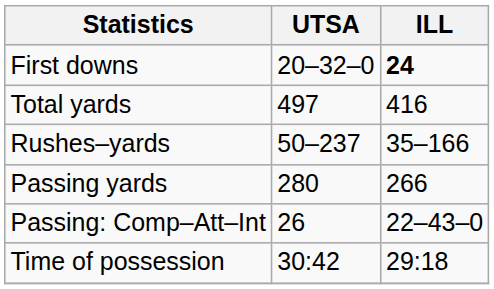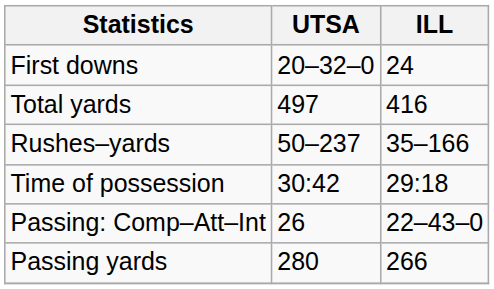First downs | ILL: bold -> normal
rows swapped: Passing yards <-> Time of possession
